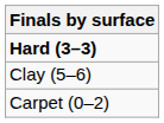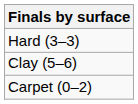row 2 | column 1: bold -> normal
